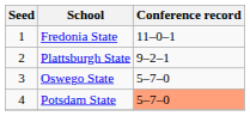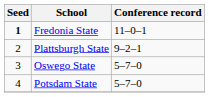Fredonia State | Seed: normal -> bold
Potsdam State | Conference record: lightsalmon background -> no background
